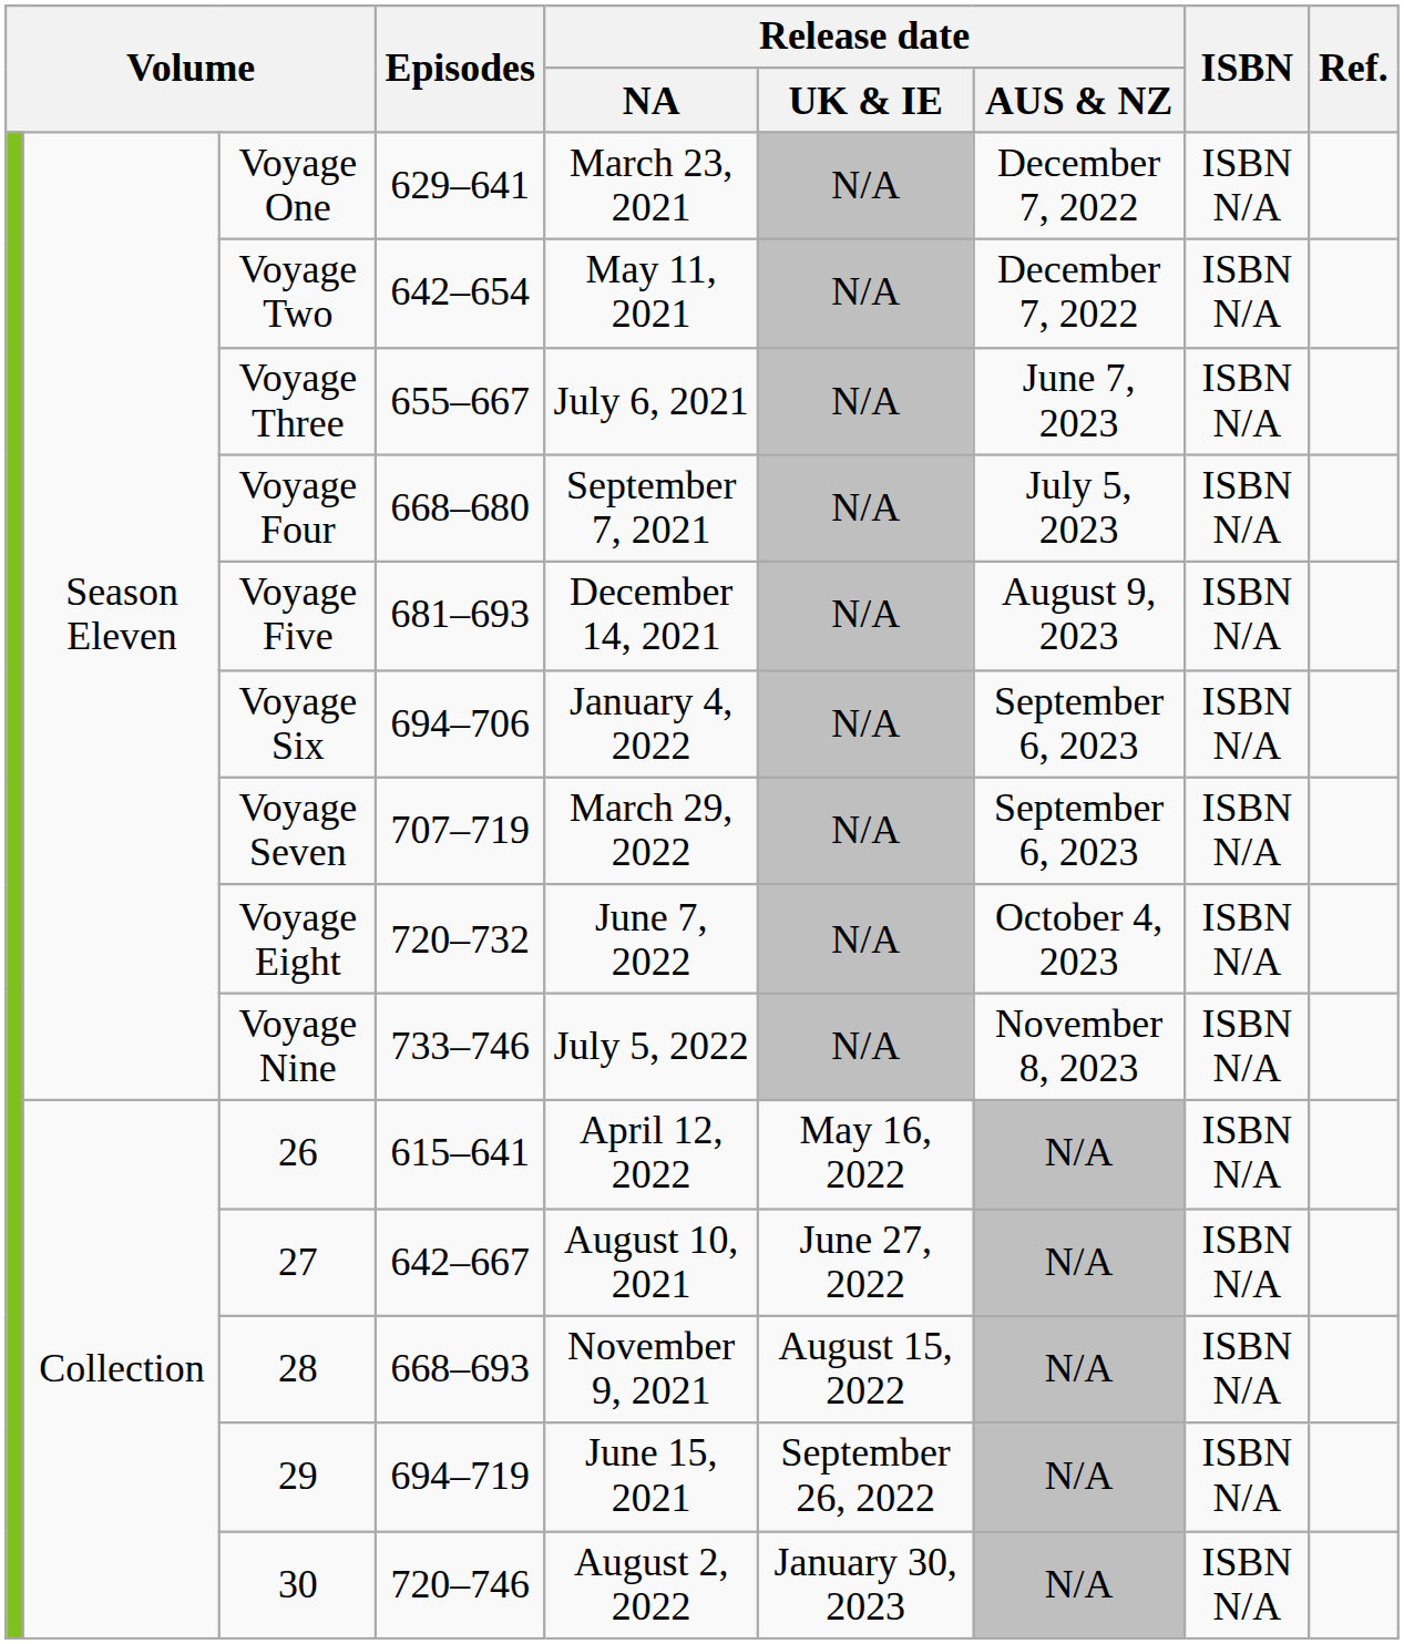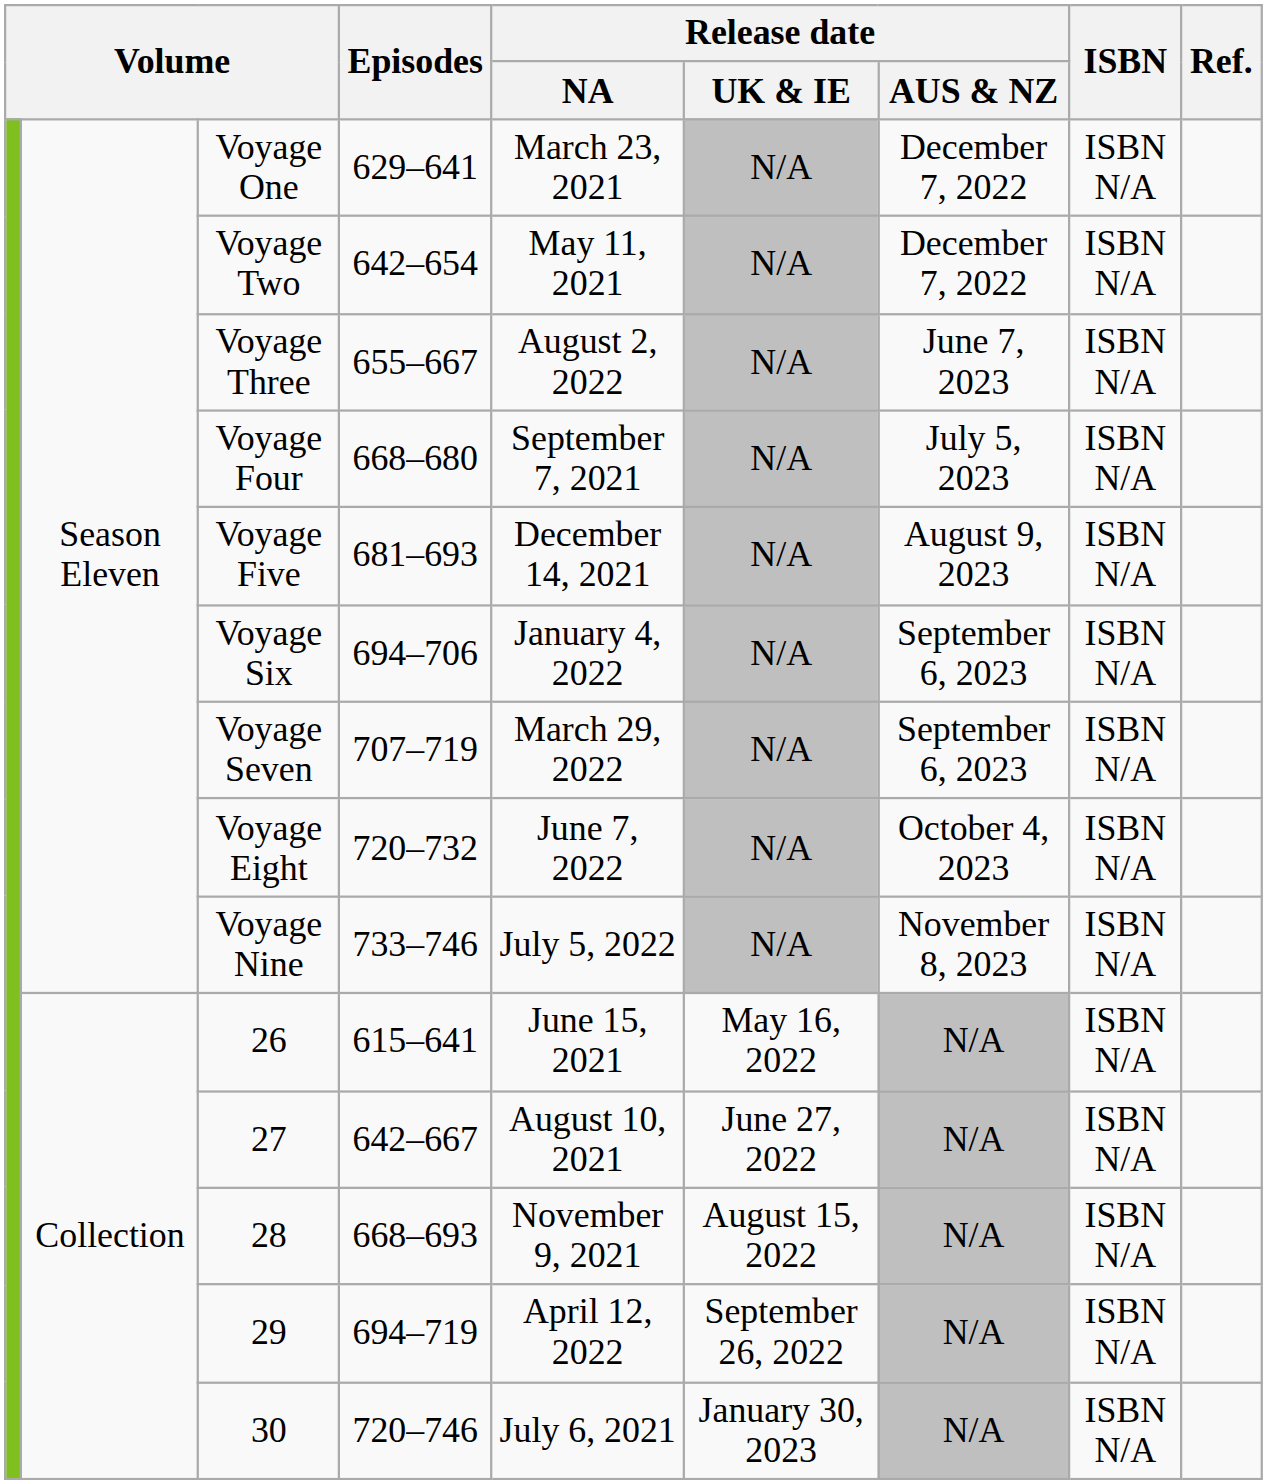Voyage Three | Release date / NA: July 6, 2021 -> August 2, 2022
26 | Release date / NA: April 12, 2022 -> June 15, 2021
29 | Release date / NA: June 15, 2021 -> April 12, 2022
30 | Release date / NA: August 2, 2022 -> July 6, 2021
